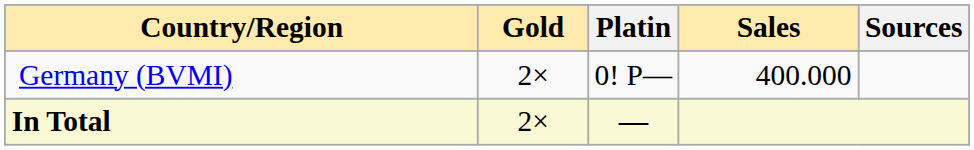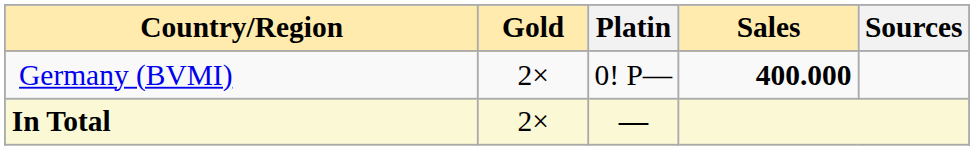Germany (BVMI) | Sales: normal -> bold
